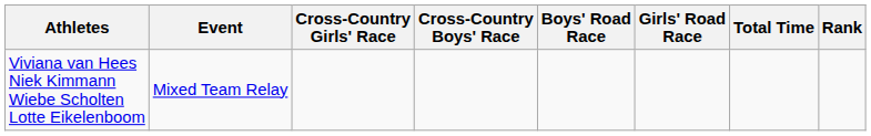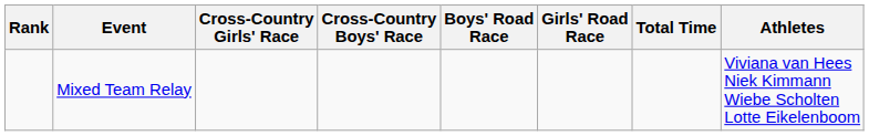columns swapped: Athletes <-> Rank
